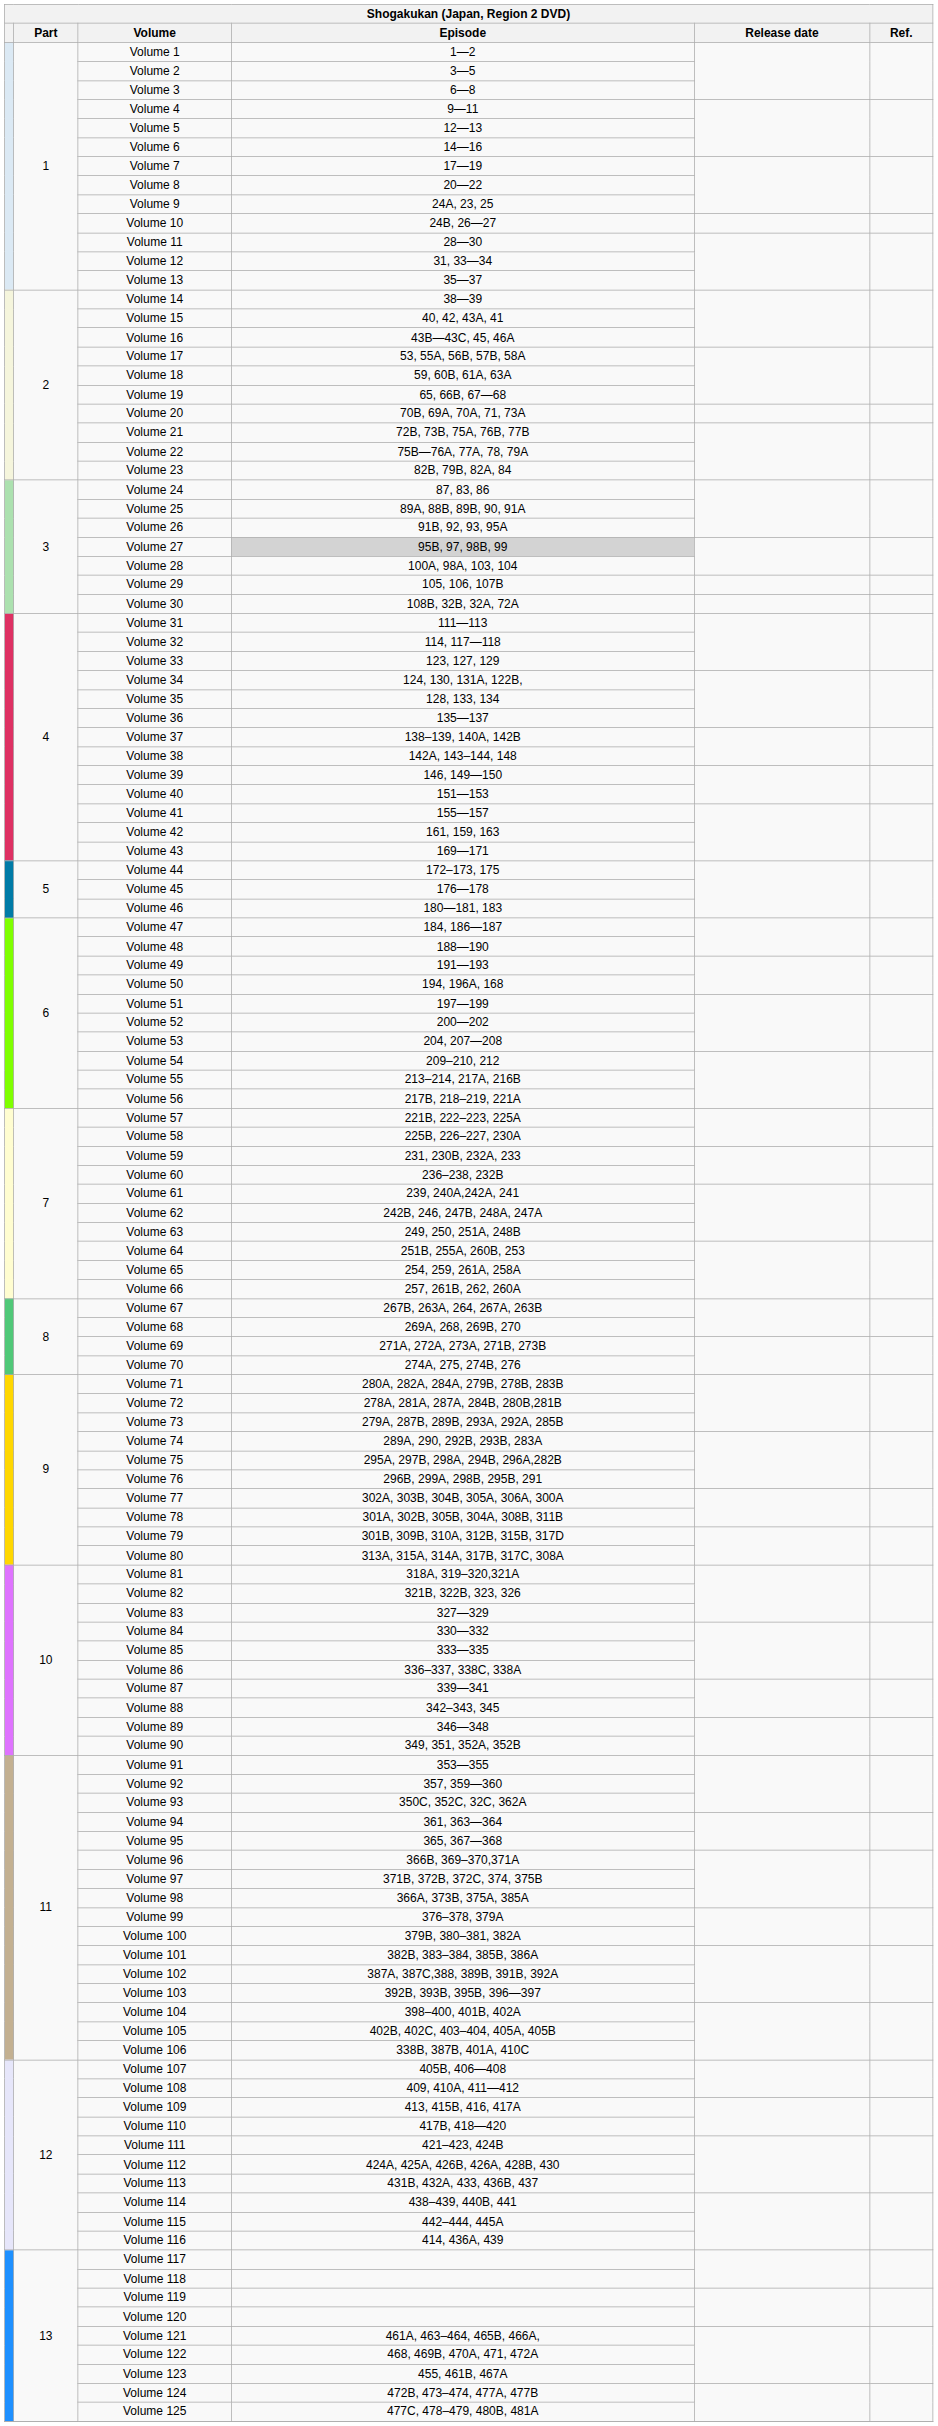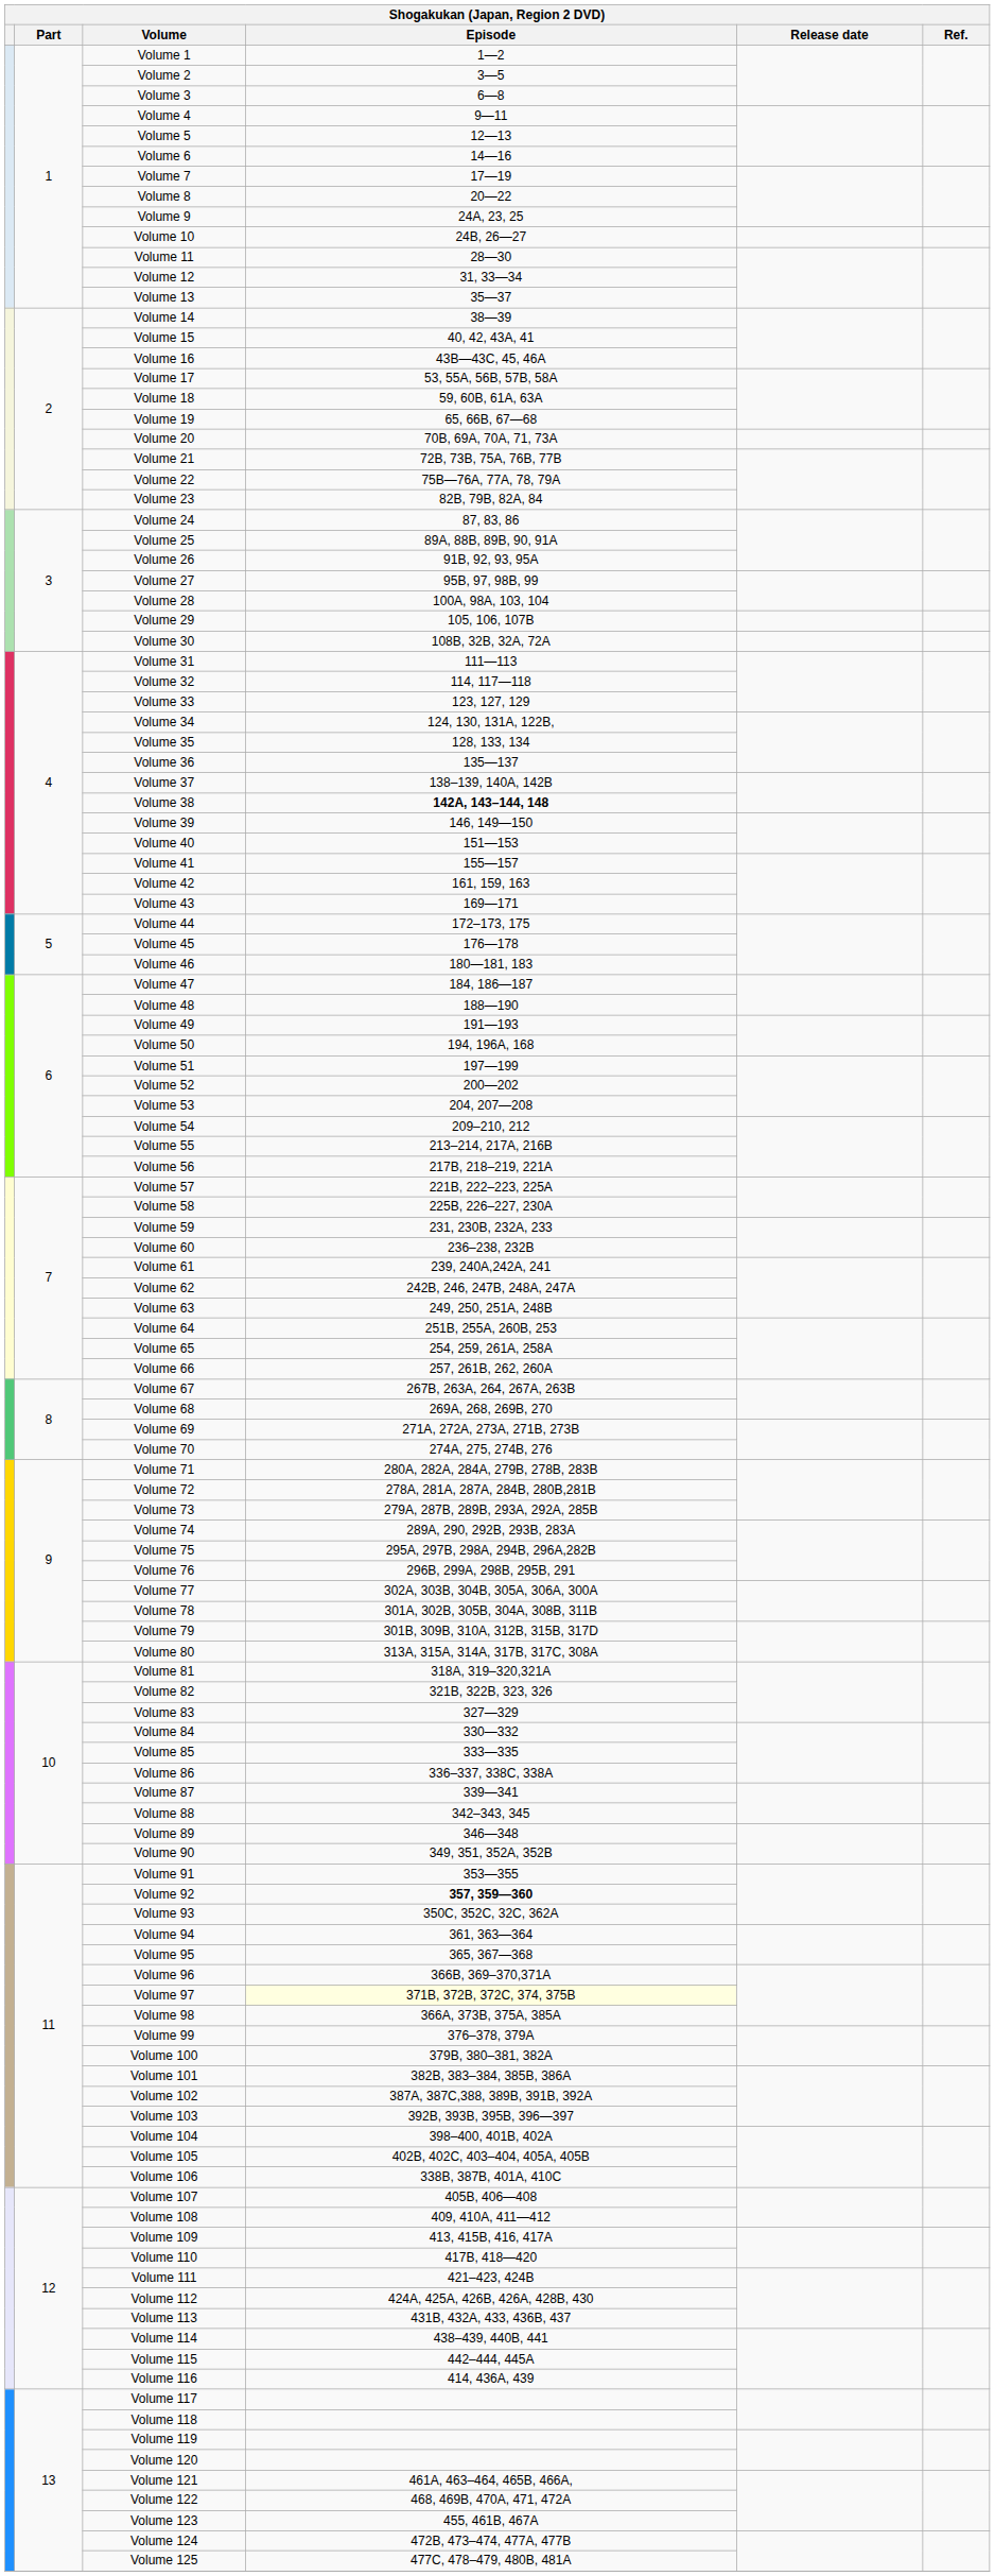Volume 27 | Episode: lightgrey background -> no background
Volume 38 | Episode: normal -> bold
Volume 92 | Episode: normal -> bold
Volume 97 | Episode: no background -> lightyellow background
